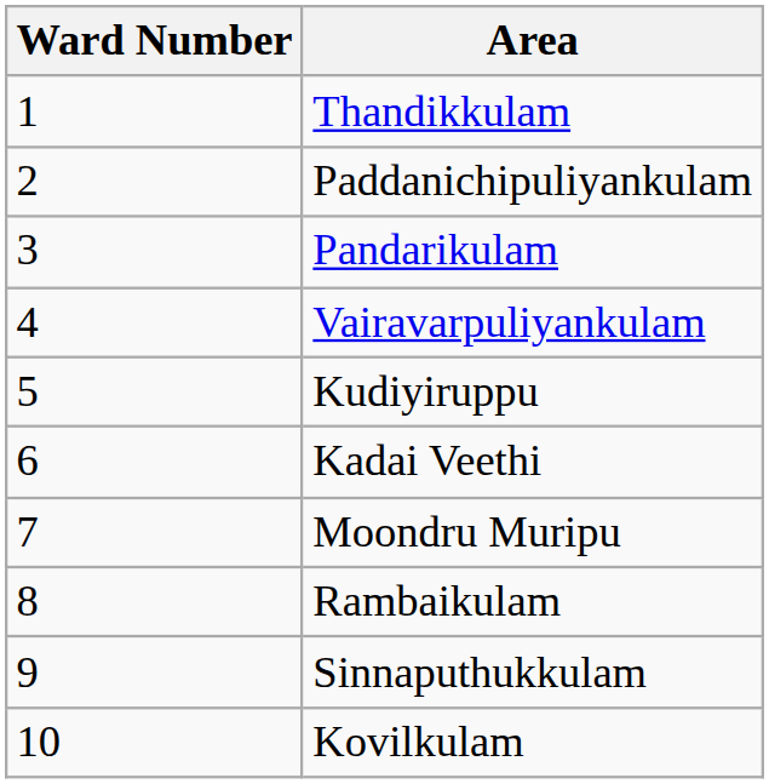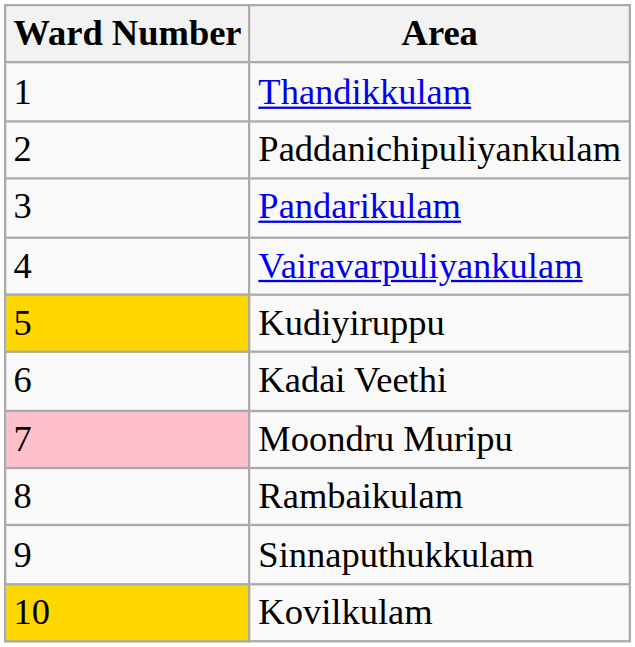Kudiyiruppu | Ward Number: no background -> gold background
Moondru Muripu | Ward Number: no background -> pink background
Kovilkulam | Ward Number: no background -> gold background
